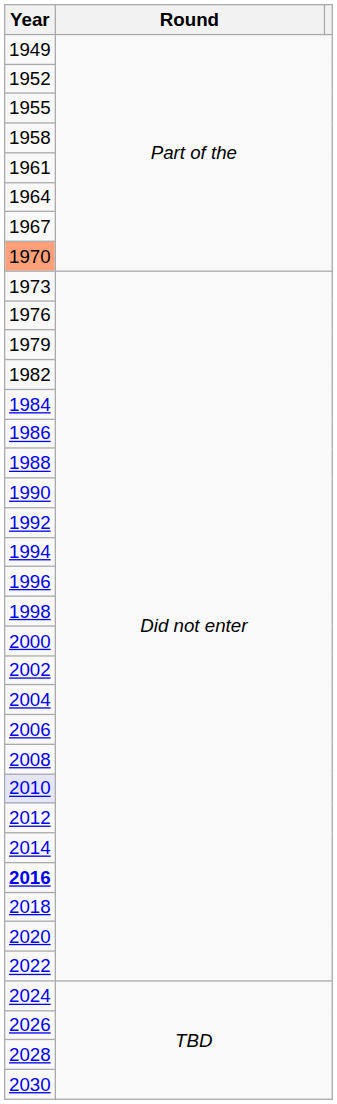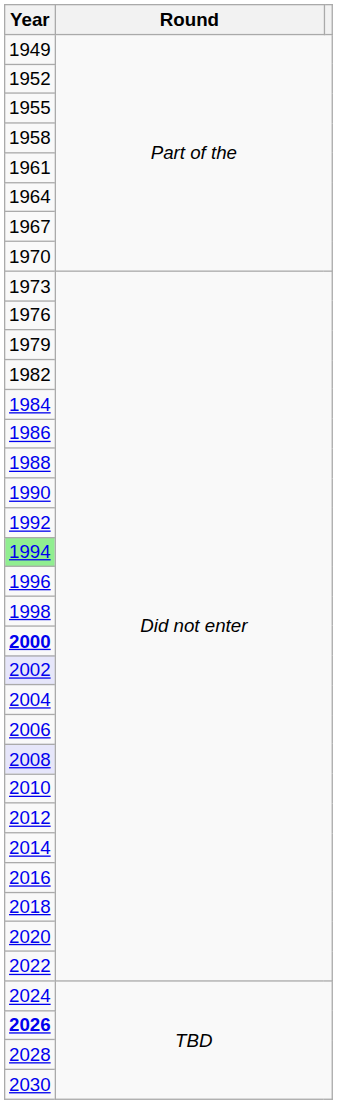1970 | Year: lightsalmon background -> no background
1994 | Year: no background -> lightgreen background
2000 | Year: normal -> bold
2002 | Year: no background -> lavender background
2008 | Year: no background -> lavender background
2010 | Year: lavender background -> no background
2016 | Year: bold -> normal
2026 | Year: normal -> bold
